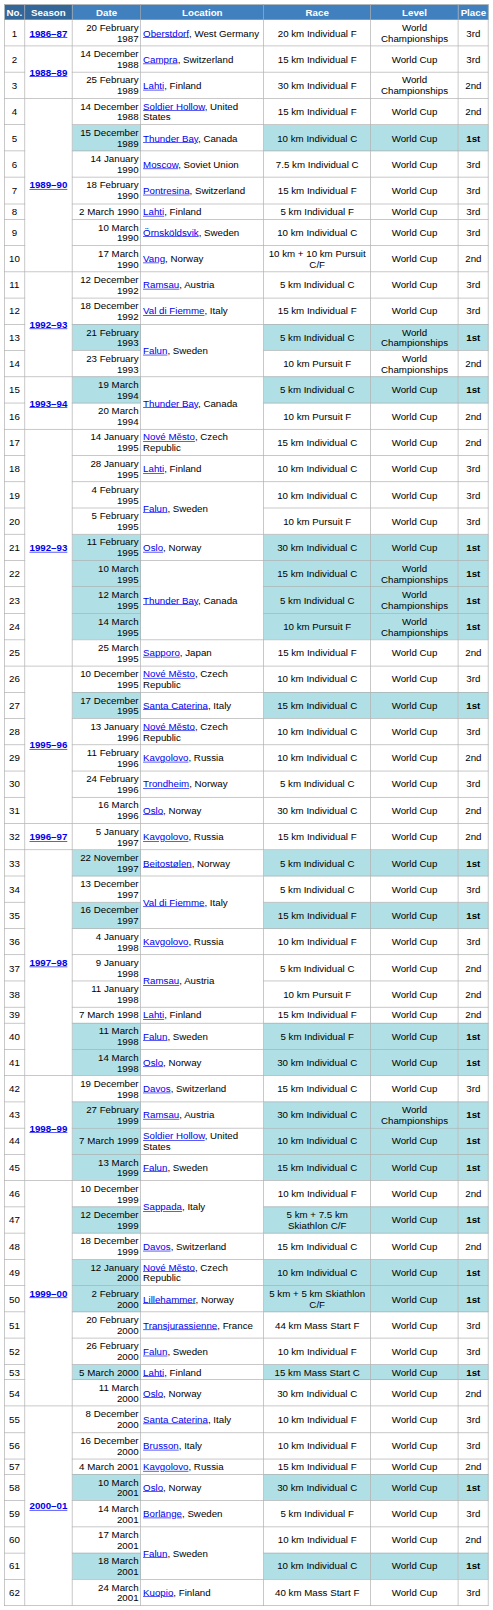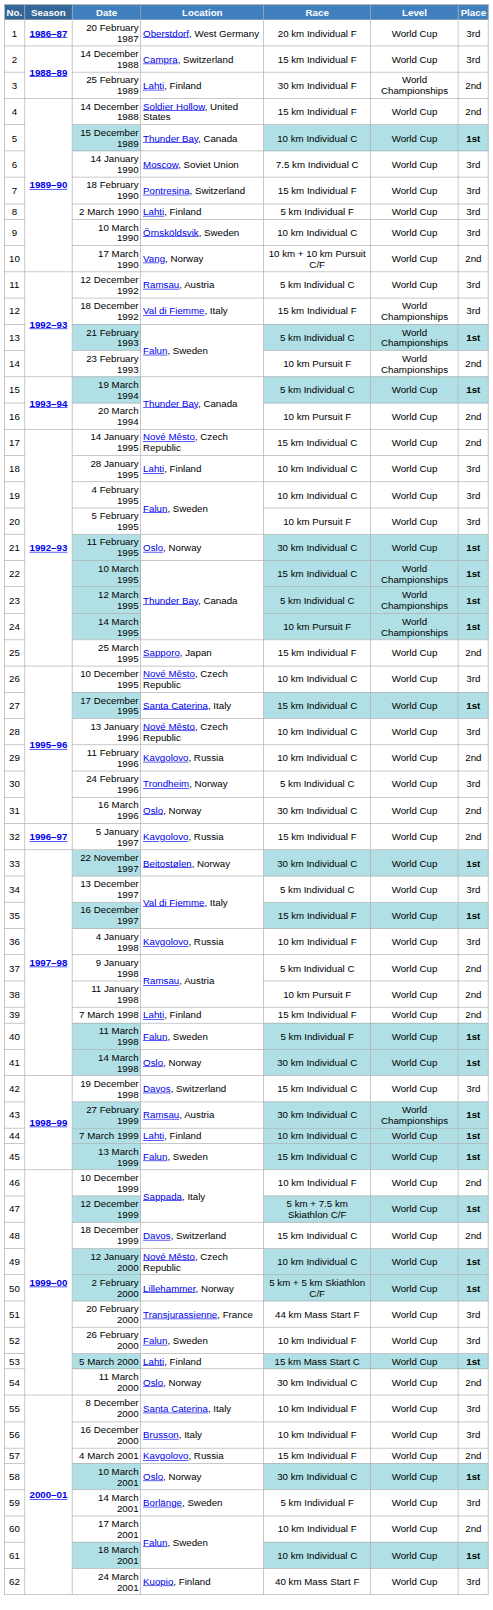20 February 1987 | Level: World Championships -> World Cup
18 December 1992 | Level: World Cup -> World Championships
22 November 1997 | Race: 5 km Individual C -> 30 km Individual C
7 March 1999 | Location: Soldier Hollow, United States -> Lahti, Finland
